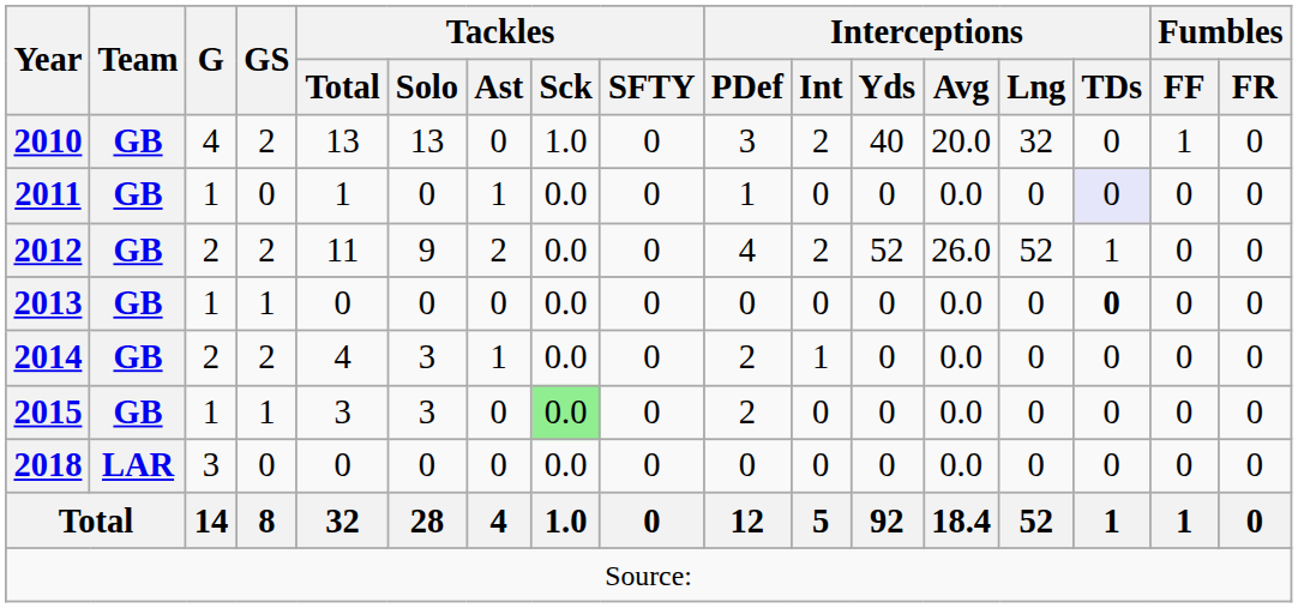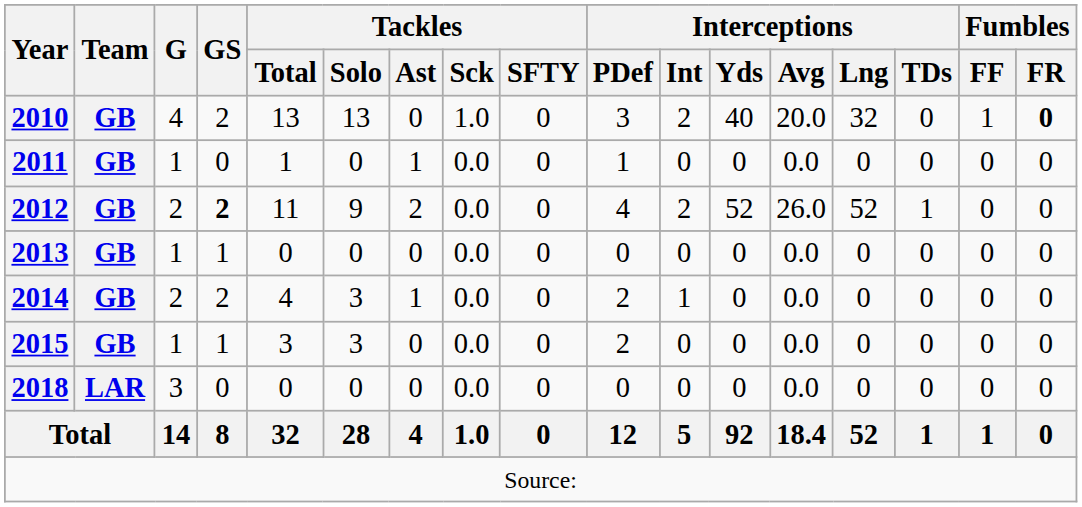2010 | Fumbles / FR: normal -> bold
2011 | Interceptions / TDs: lavender background -> no background
2012 | GS: normal -> bold
2013 | Interceptions / TDs: bold -> normal
2015 | Tackles / Sck: lightgreen background -> no background
